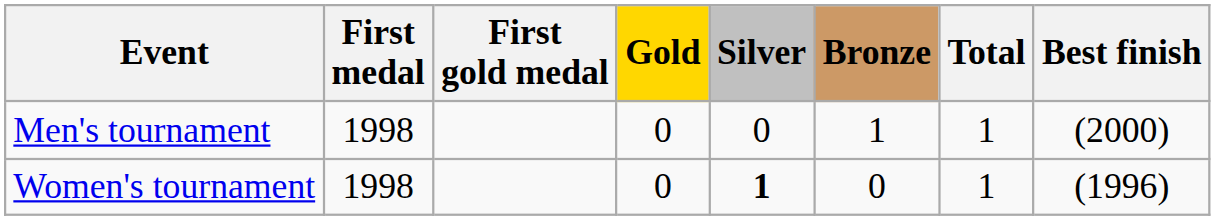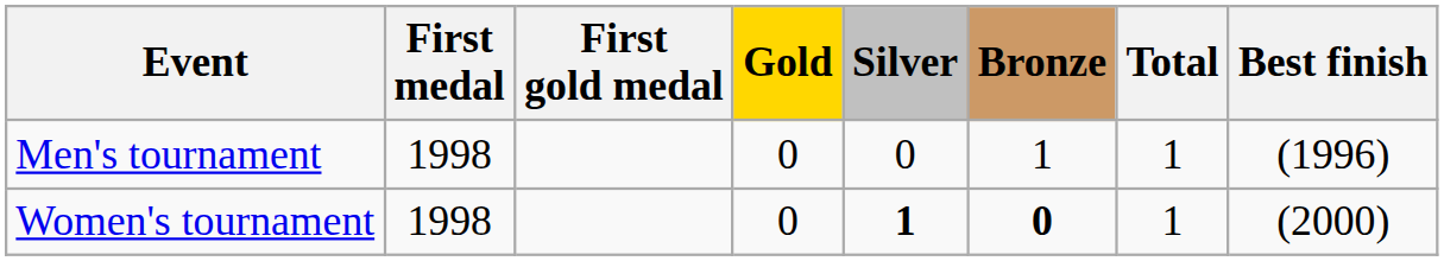Men's tournament | Best finish: (2000) -> (1996)
Women's tournament | Bronze: normal -> bold
Women's tournament | Best finish: (1996) -> (2000)
